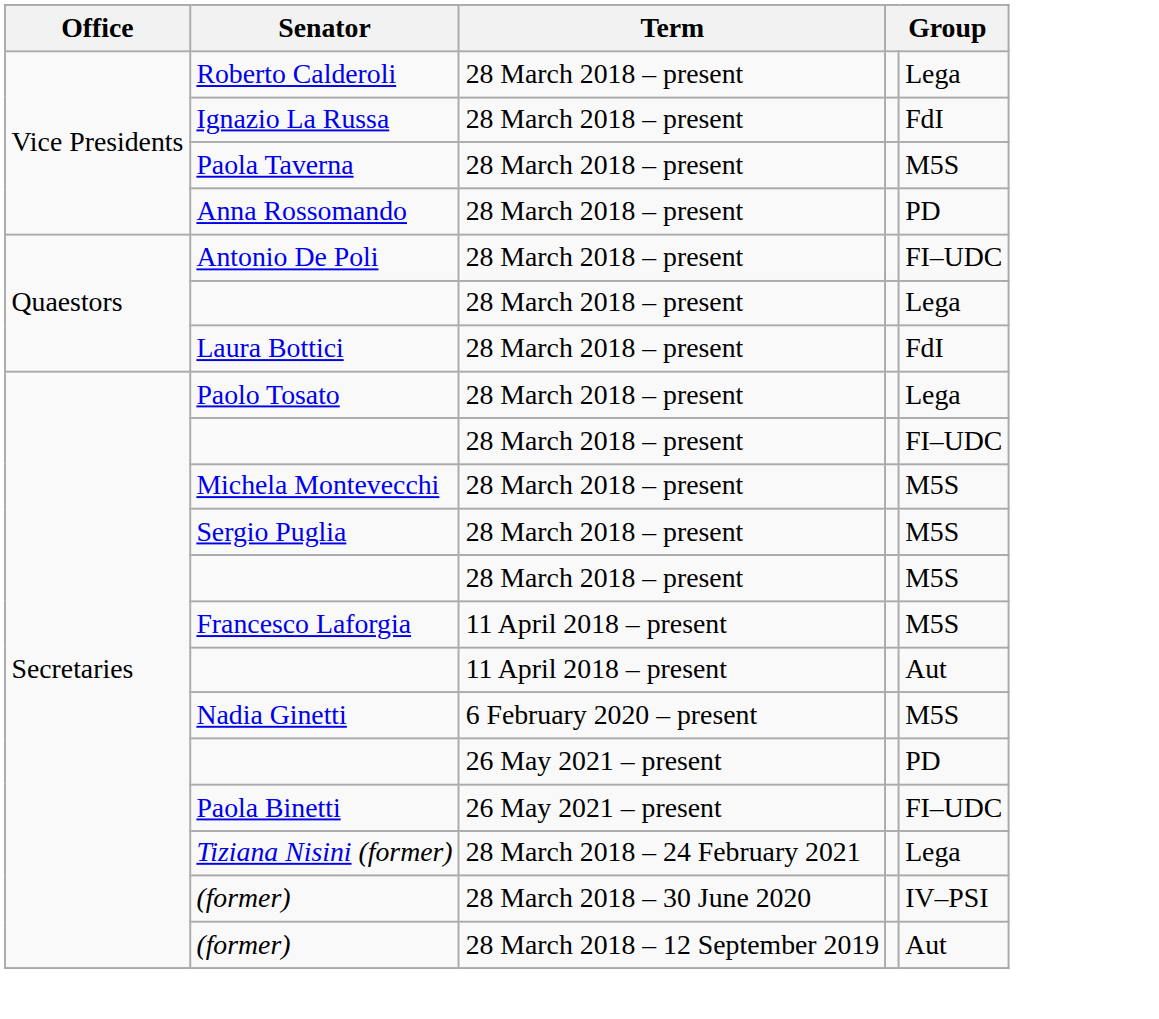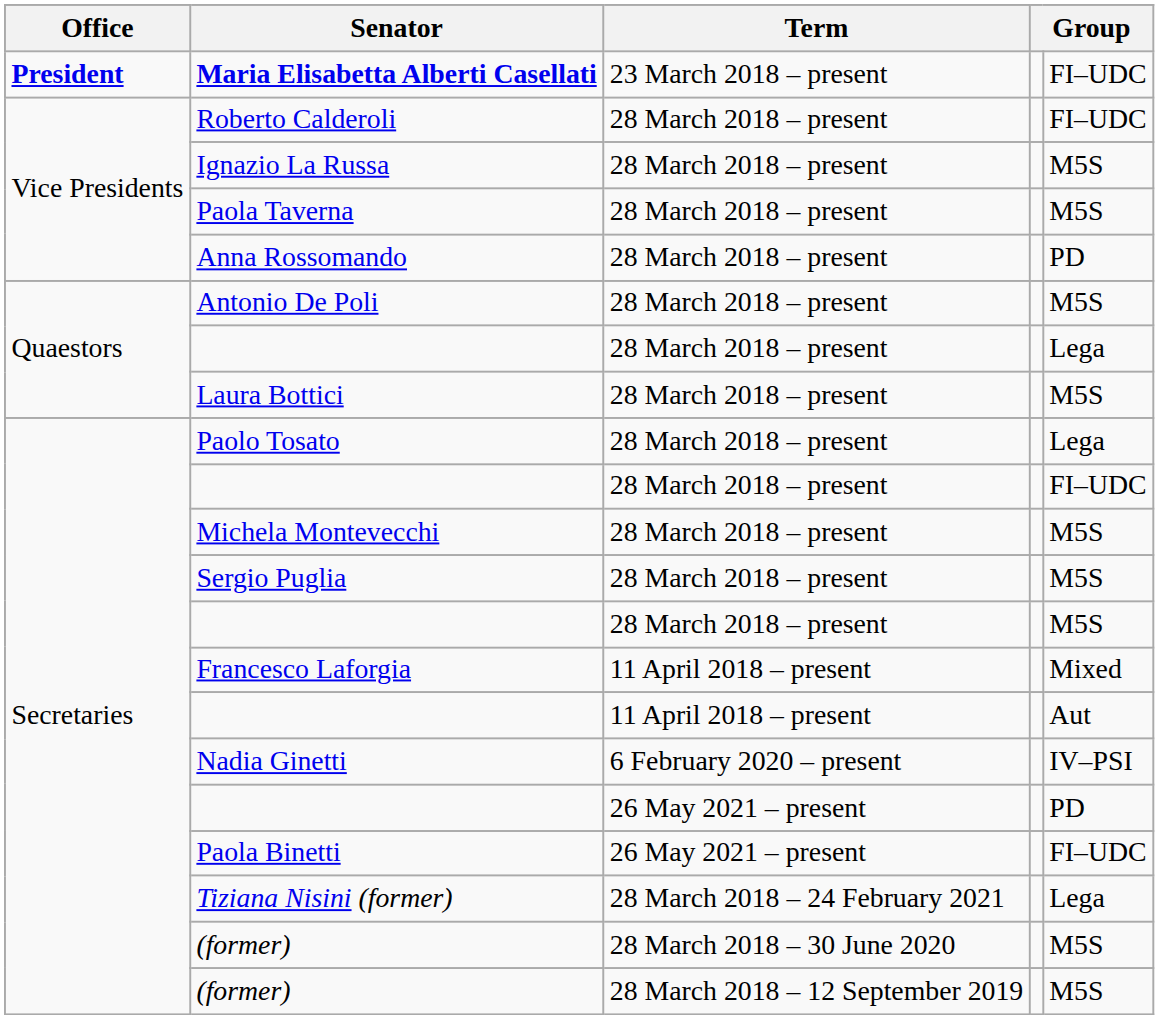+ row: President | Maria Elisabetta Alberti Casellati | 23 March 2018 – present | FI–UDC
Roberto Calderoli | column 5: Lega -> FI–UDC
Ignazio La Russa | column 5: FdI -> M5S
Antonio De Poli | column 5: FI–UDC -> M5S
Laura Bottici | column 5: FdI -> M5S
Francesco Laforgia | column 5: M5S -> Mixed
Nadia Ginetti | column 5: M5S -> IV–PSI
(former) / 28 March 2018 – 30 June 2020 | column 5: IV–PSI -> M5S
(former) / 28 March 2018 – 12 September 2019 | column 5: Aut -> M5S
